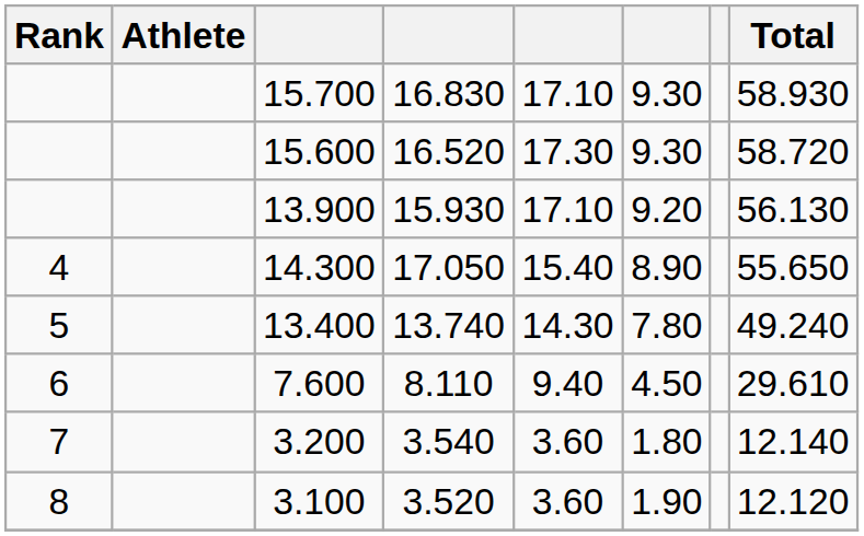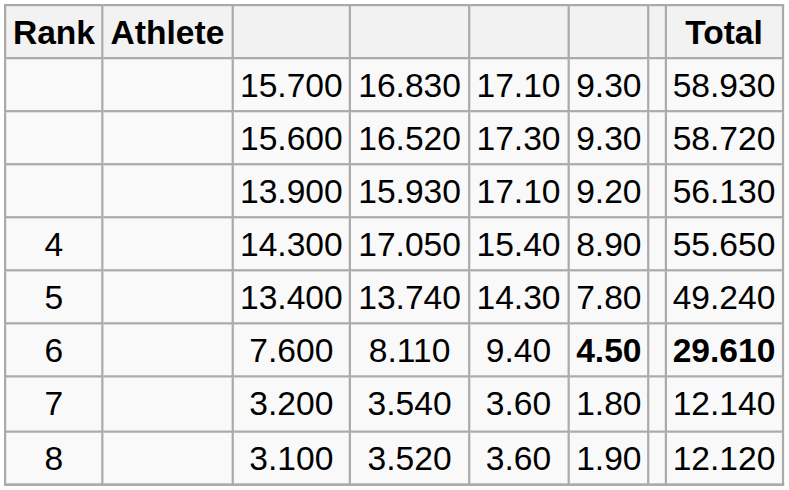7.600 | column 6: normal -> bold
7.600 | Total: normal -> bold
